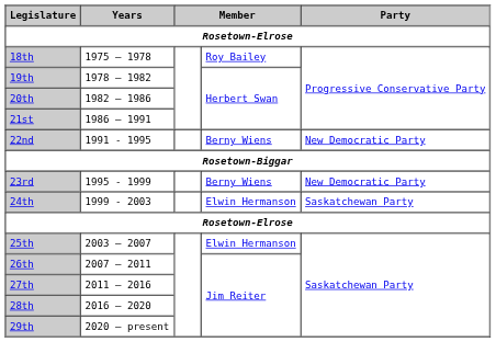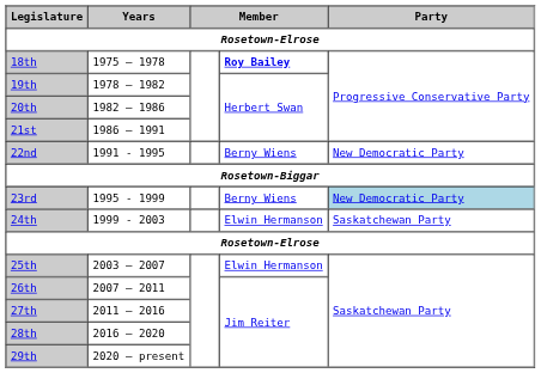18th | column 4: normal -> bold
23rd | Party: no background -> lightblue background
